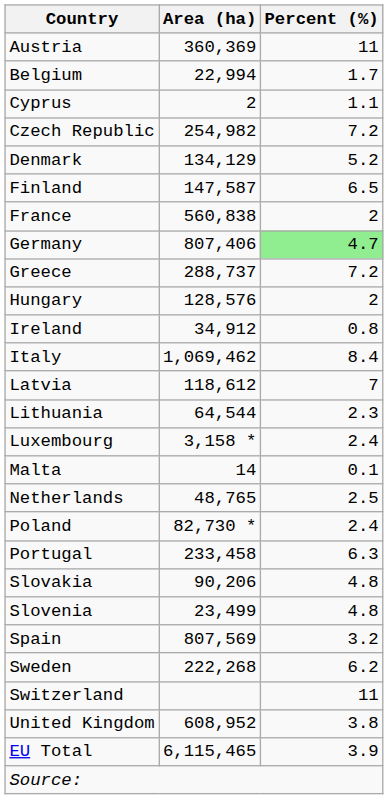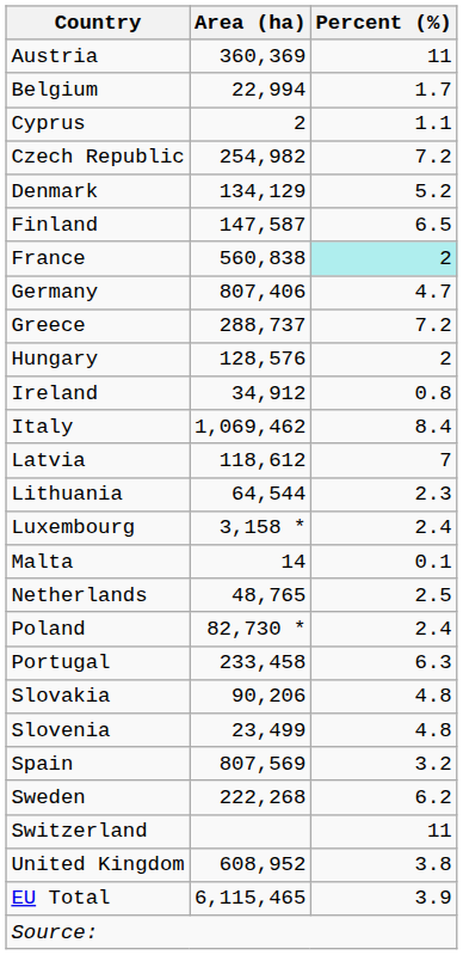France | Percent (%): no background -> paleturquoise background
Germany | Percent (%): lightgreen background -> no background
